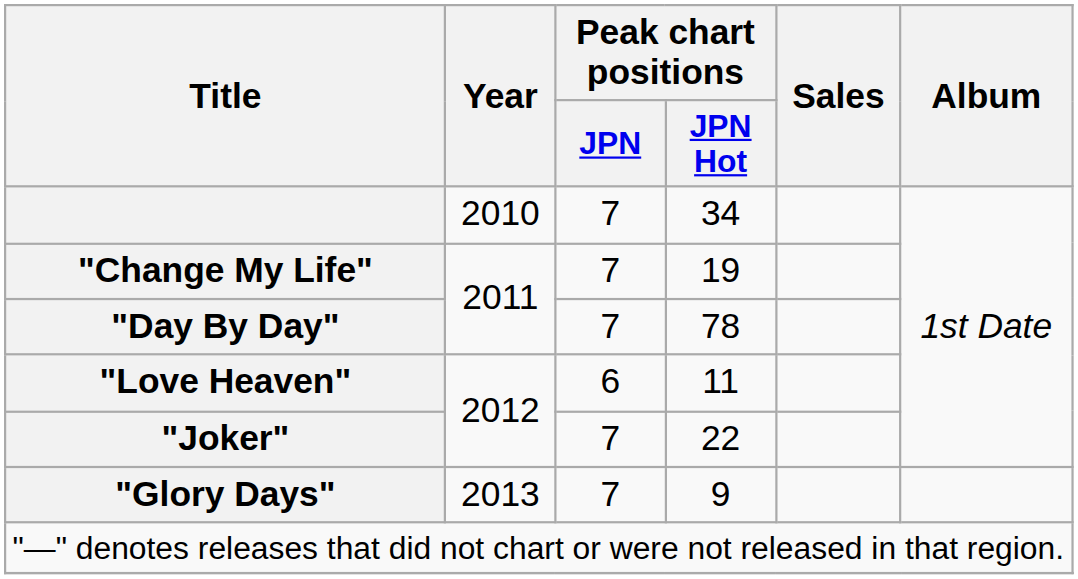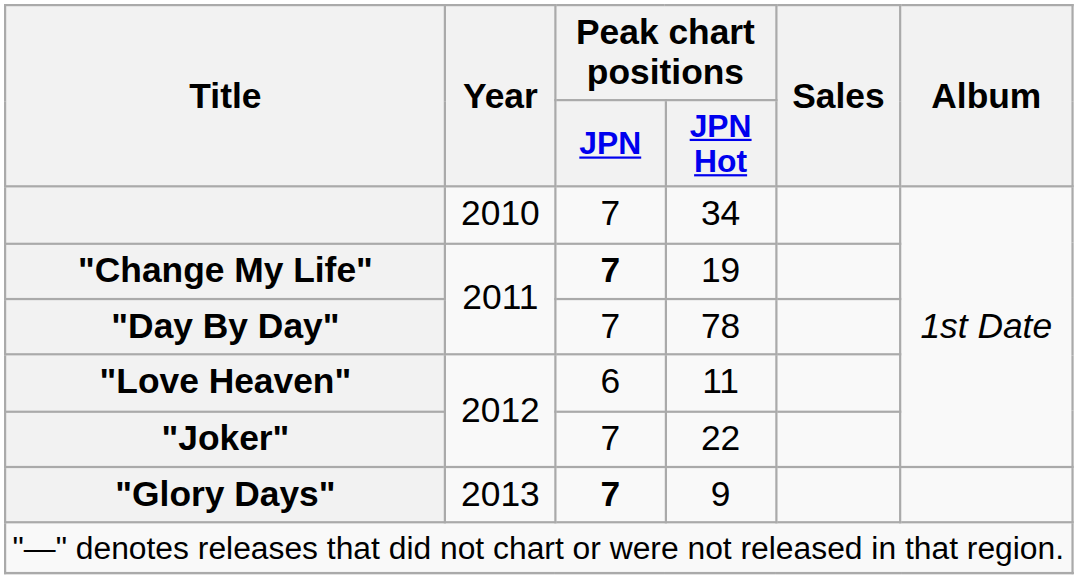"Change My Life" | Peak chart positions / JPN: normal -> bold
"Glory Days" | Peak chart positions / JPN: normal -> bold
